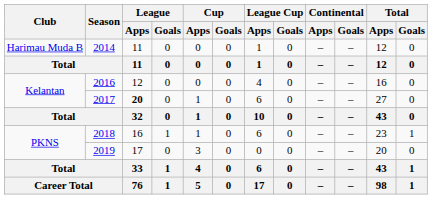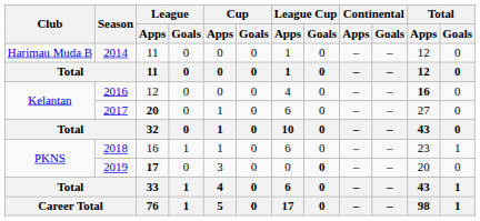2016 | Total / Apps: normal -> bold
2019 | League / Apps: normal -> bold
2019 | League Cup / Goals: normal -> bold
